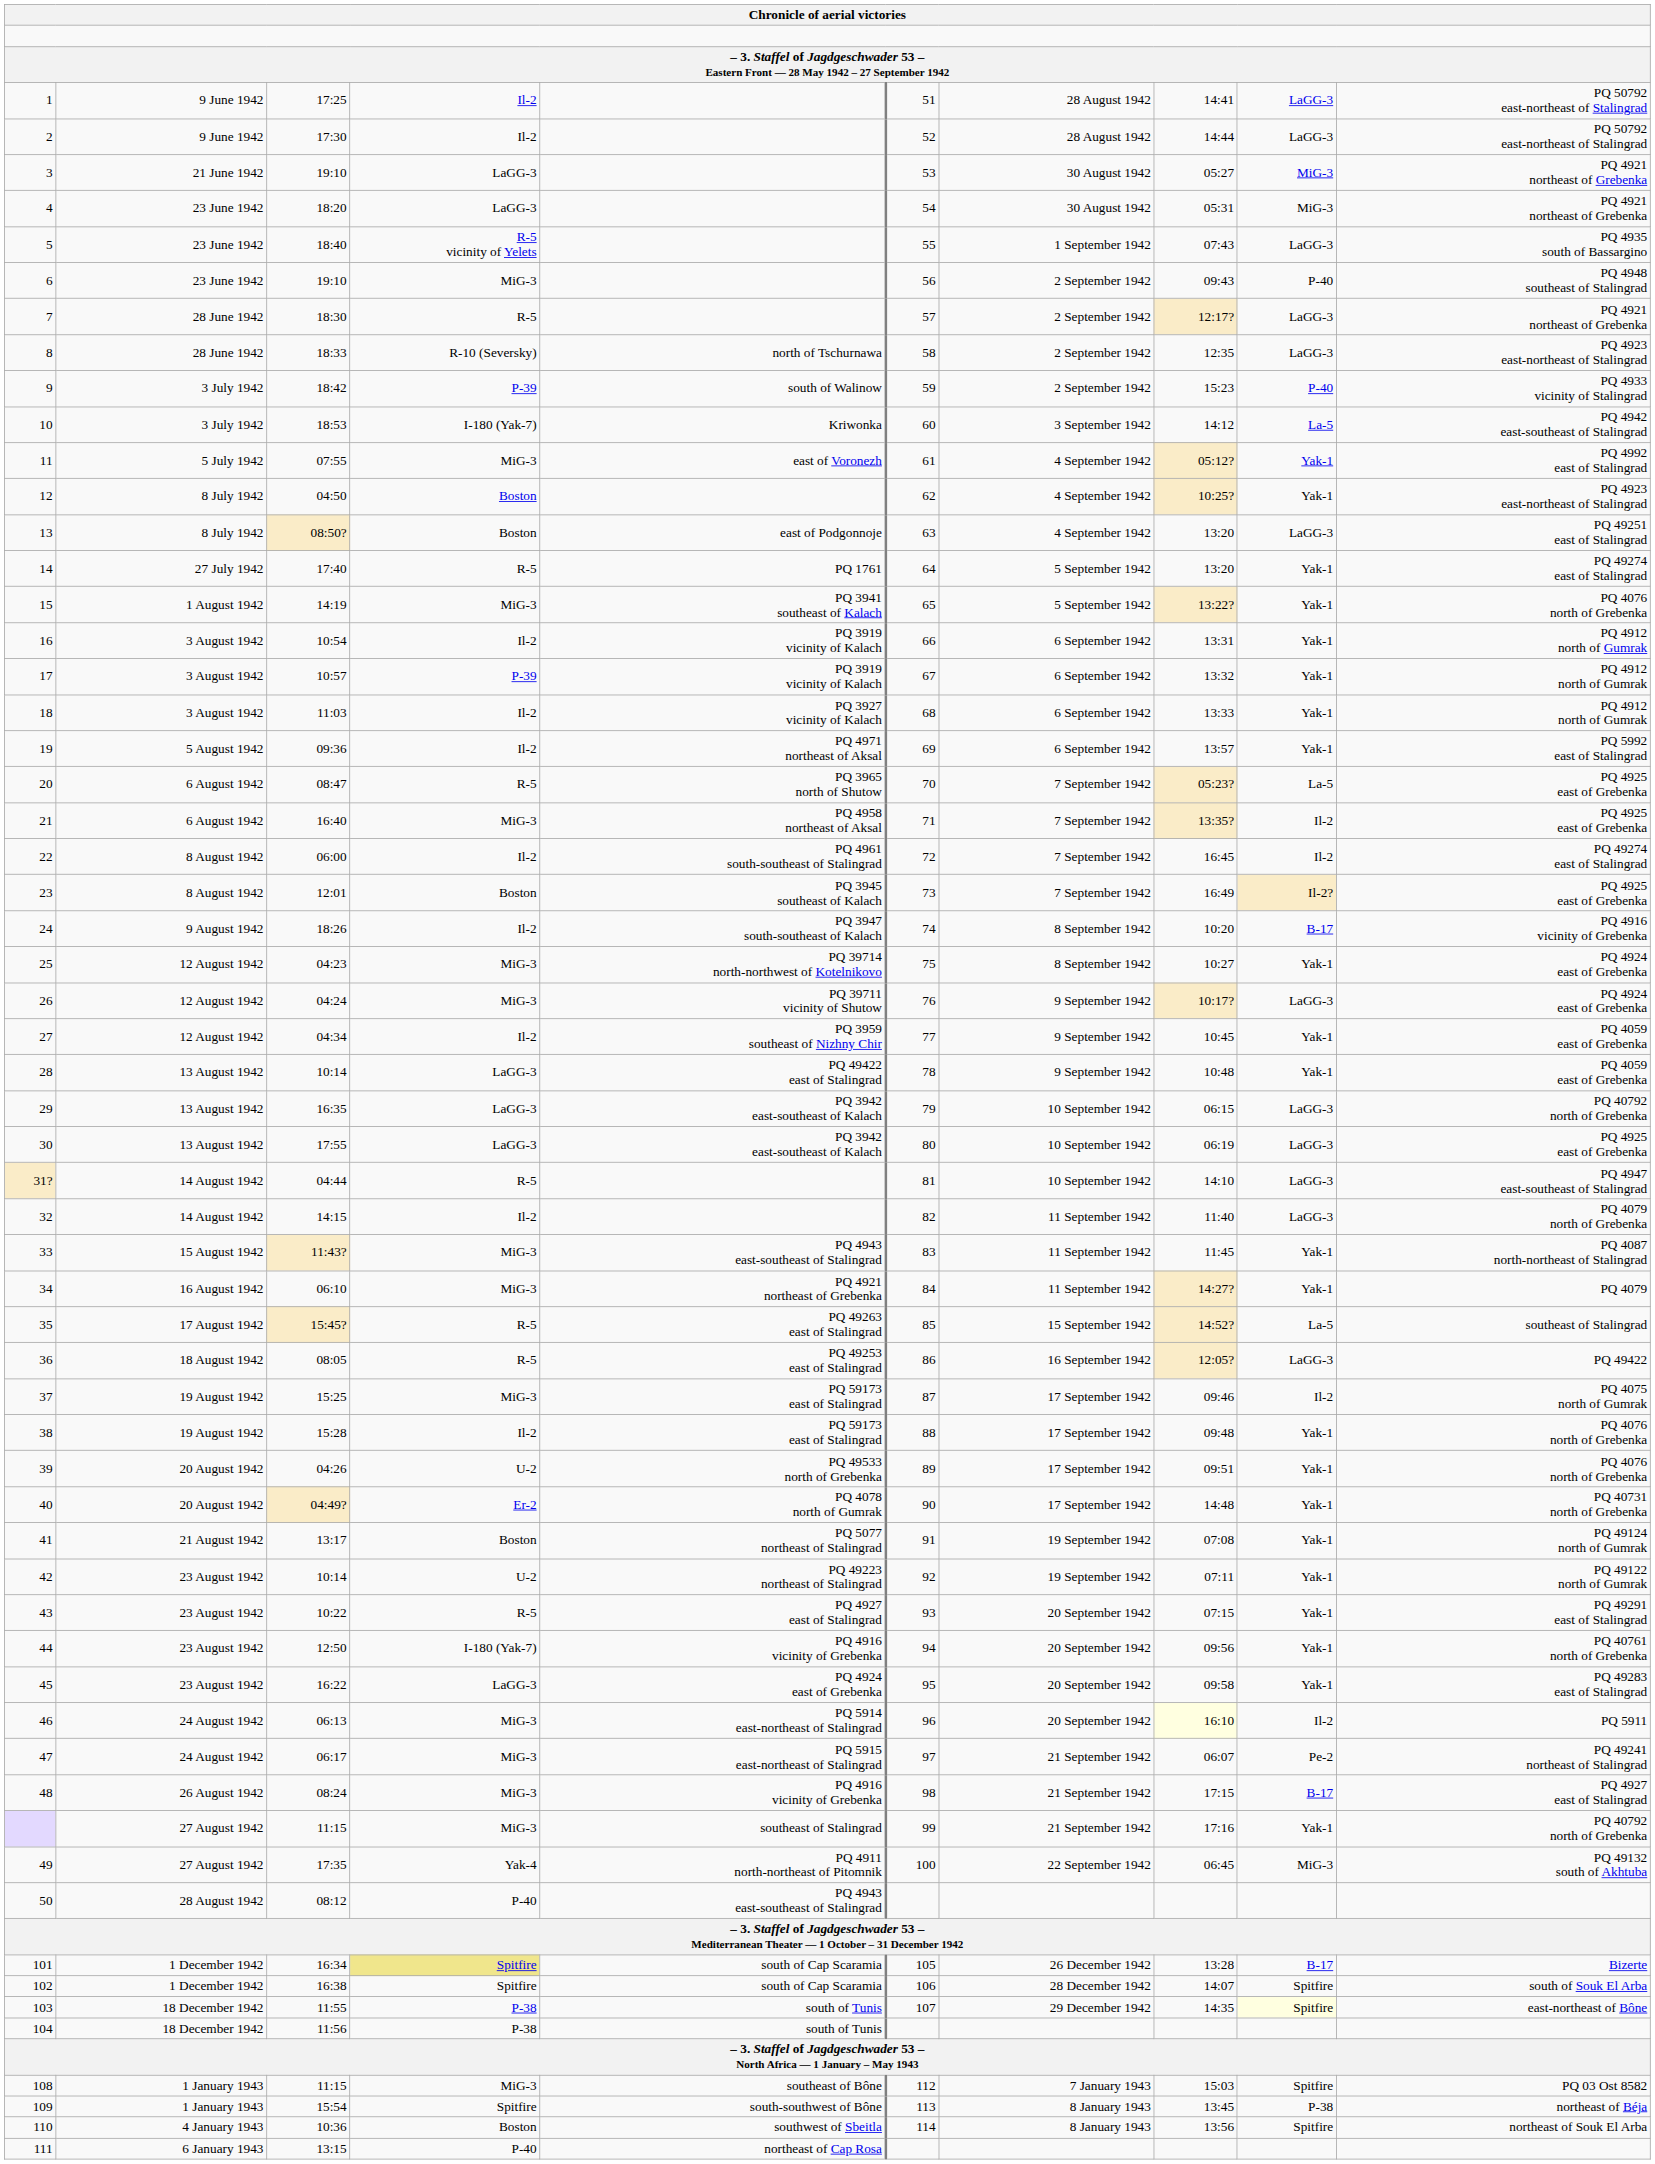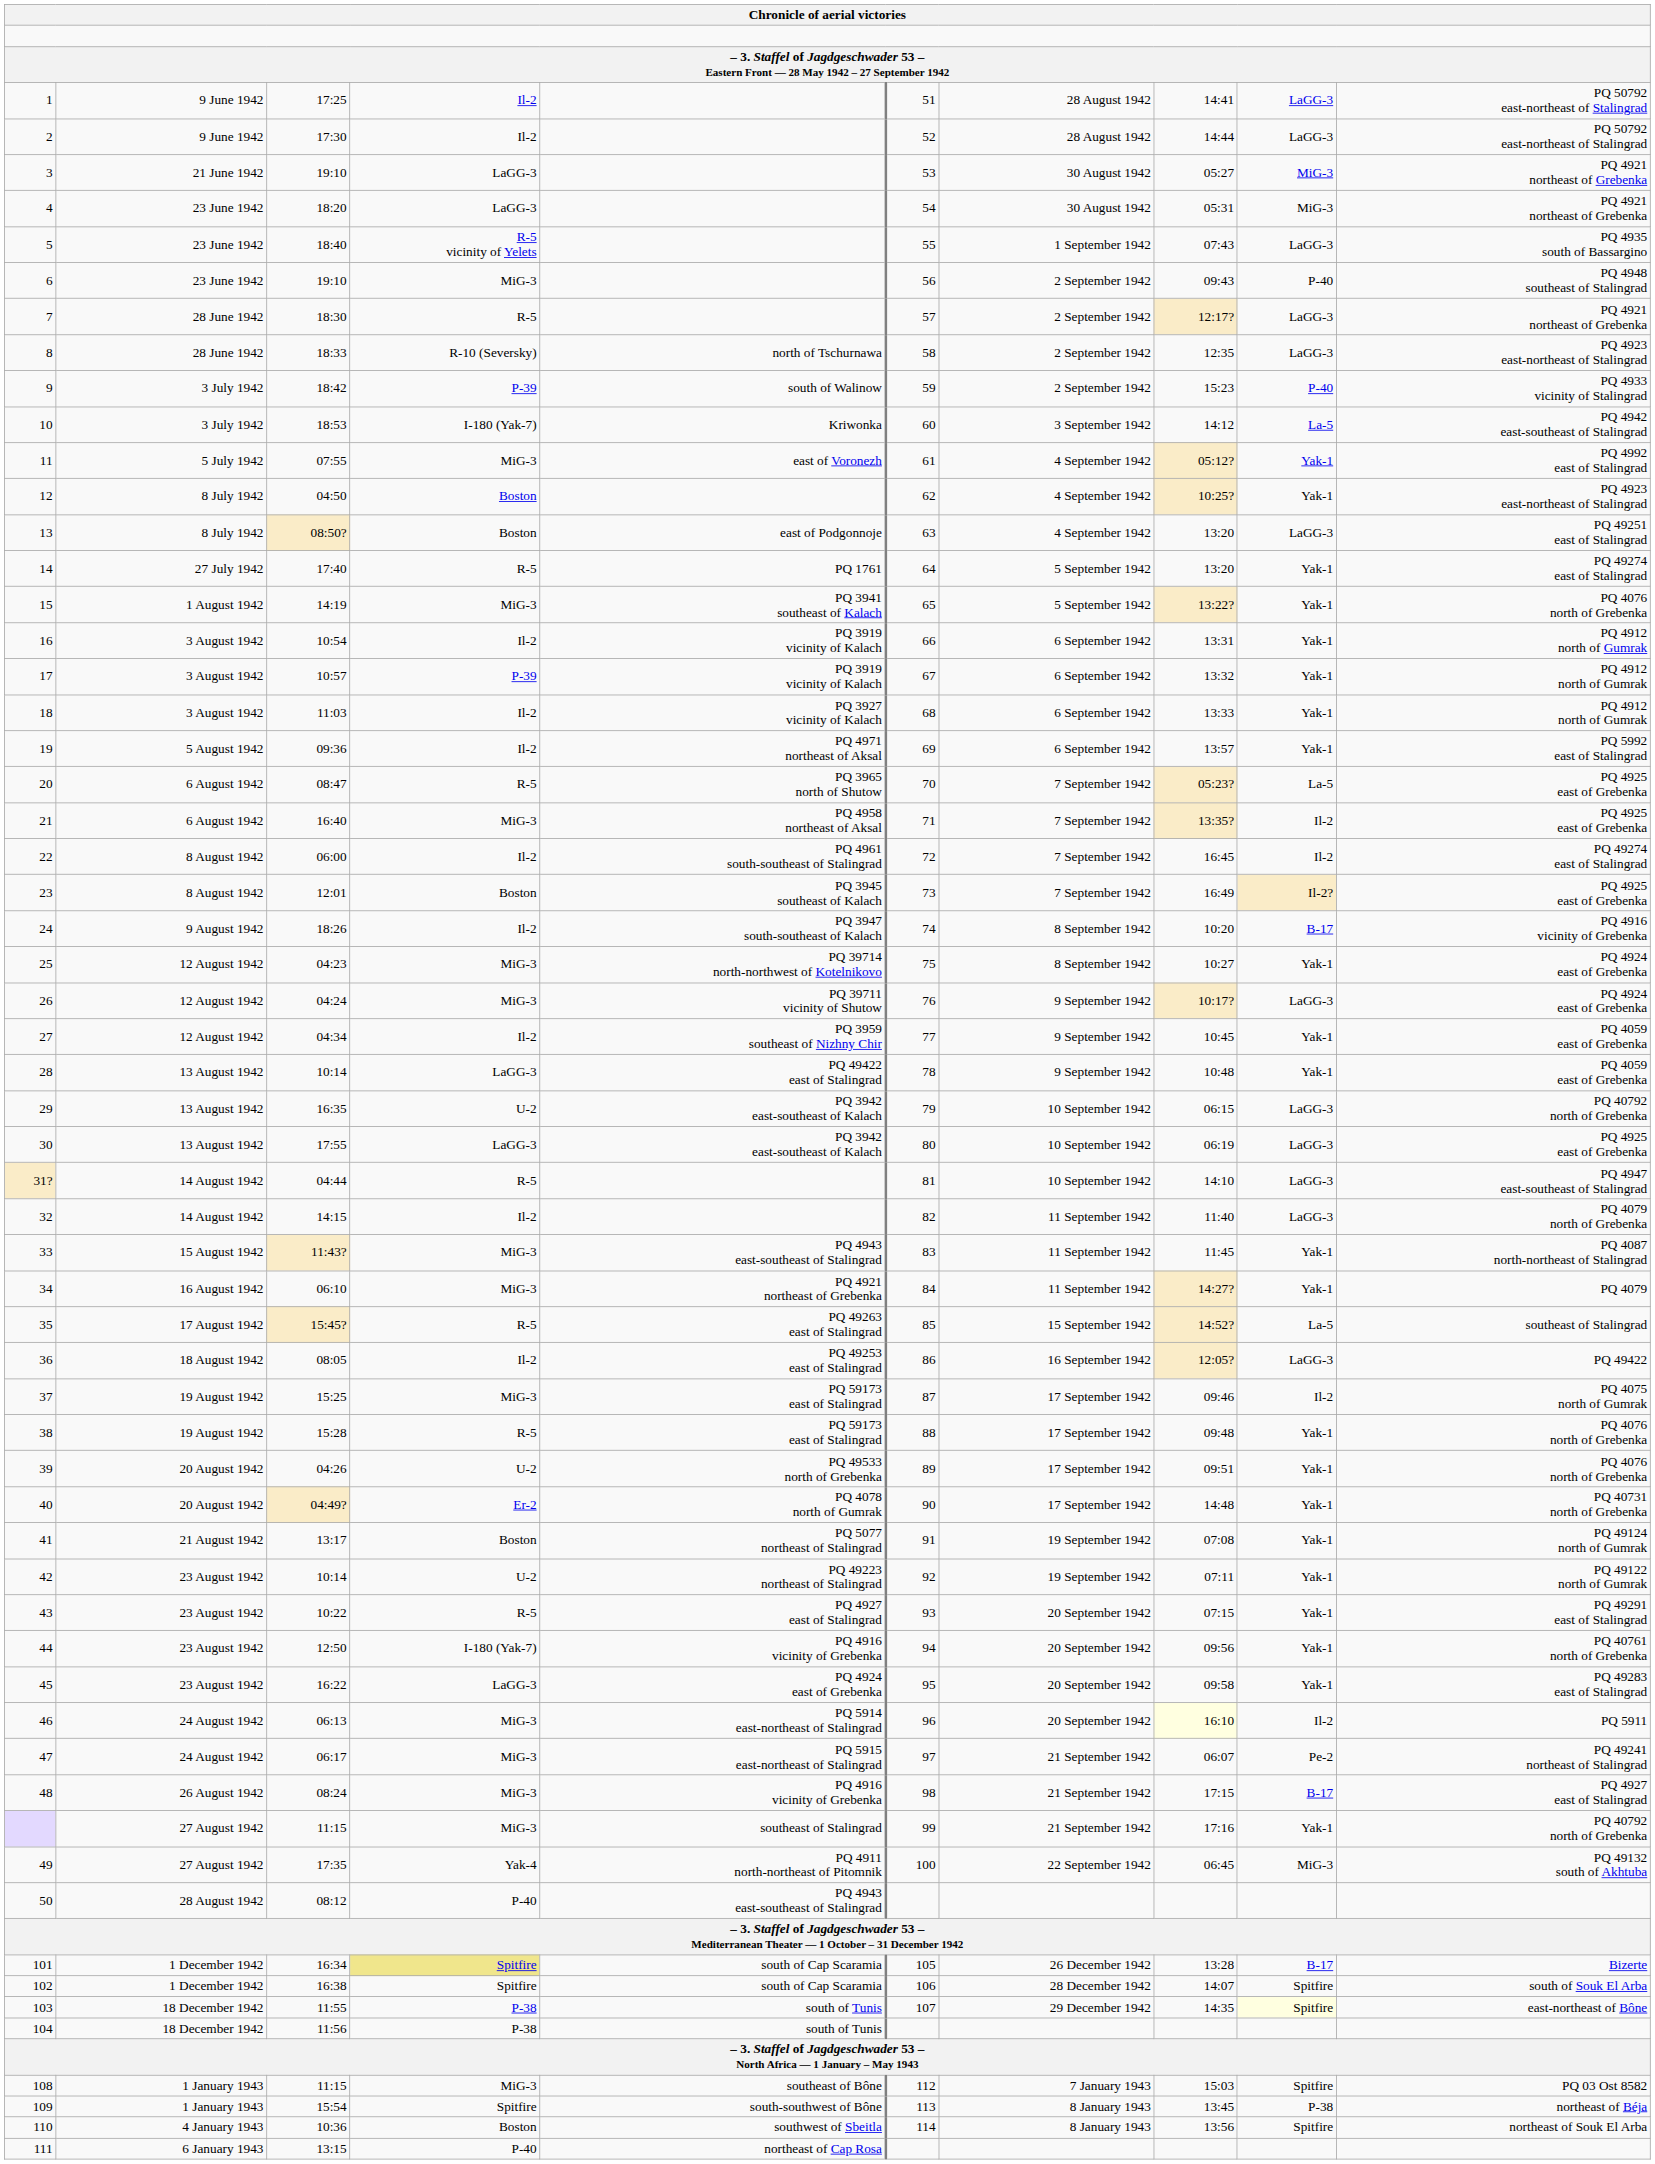29 | column 4: LaGG-3 -> U-2
36 | column 4: R-5 -> Il-2
38 | column 4: Il-2 -> R-5
